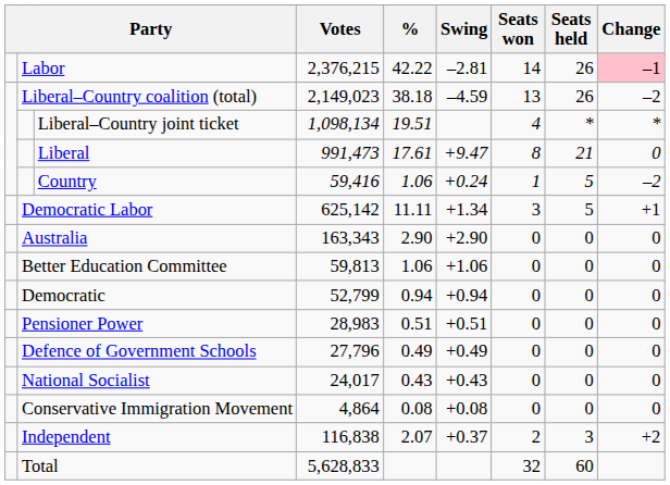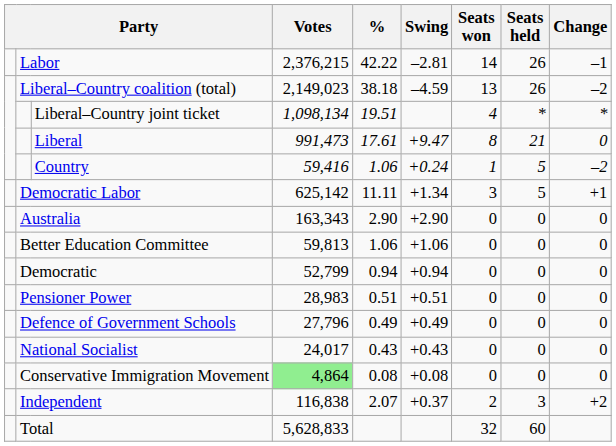Labor | Change: pink background -> no background
Conservative Immigration Movement | Votes: no background -> lightgreen background
